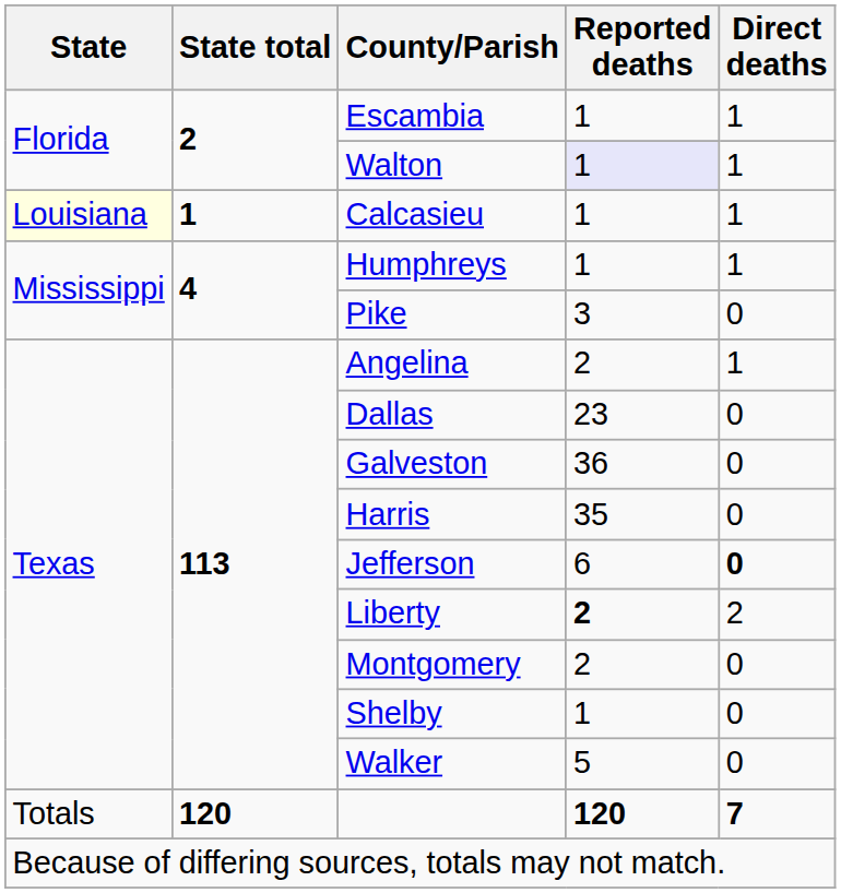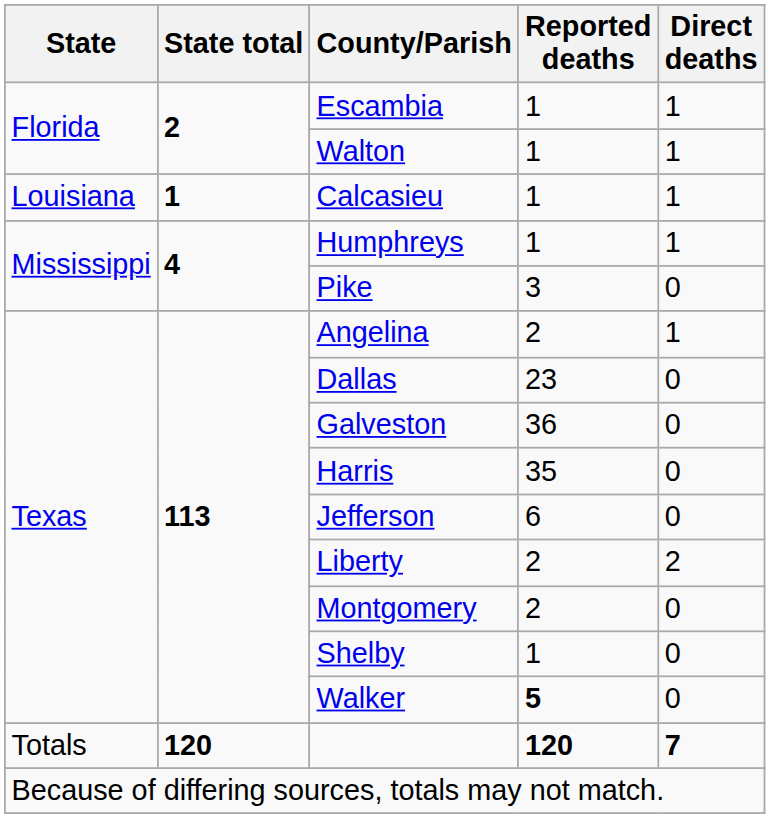Walton | Reported deaths: lavender background -> no background
Calcasieu | State: lightyellow background -> no background
Jefferson | Direct deaths: bold -> normal
Liberty | Reported deaths: bold -> normal
Walker | Reported deaths: normal -> bold
